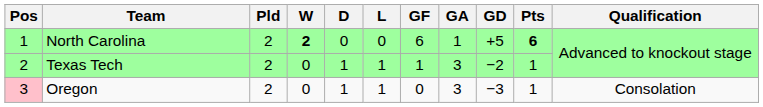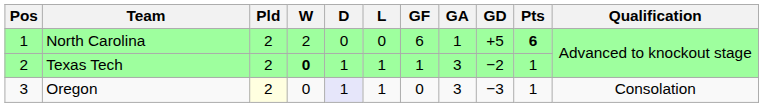North Carolina | W: bold -> normal
Texas Tech | W: normal -> bold
Oregon | Pos: pink background -> no background
Oregon | Pld: no background -> lightyellow background
Oregon | D: no background -> lavender background
